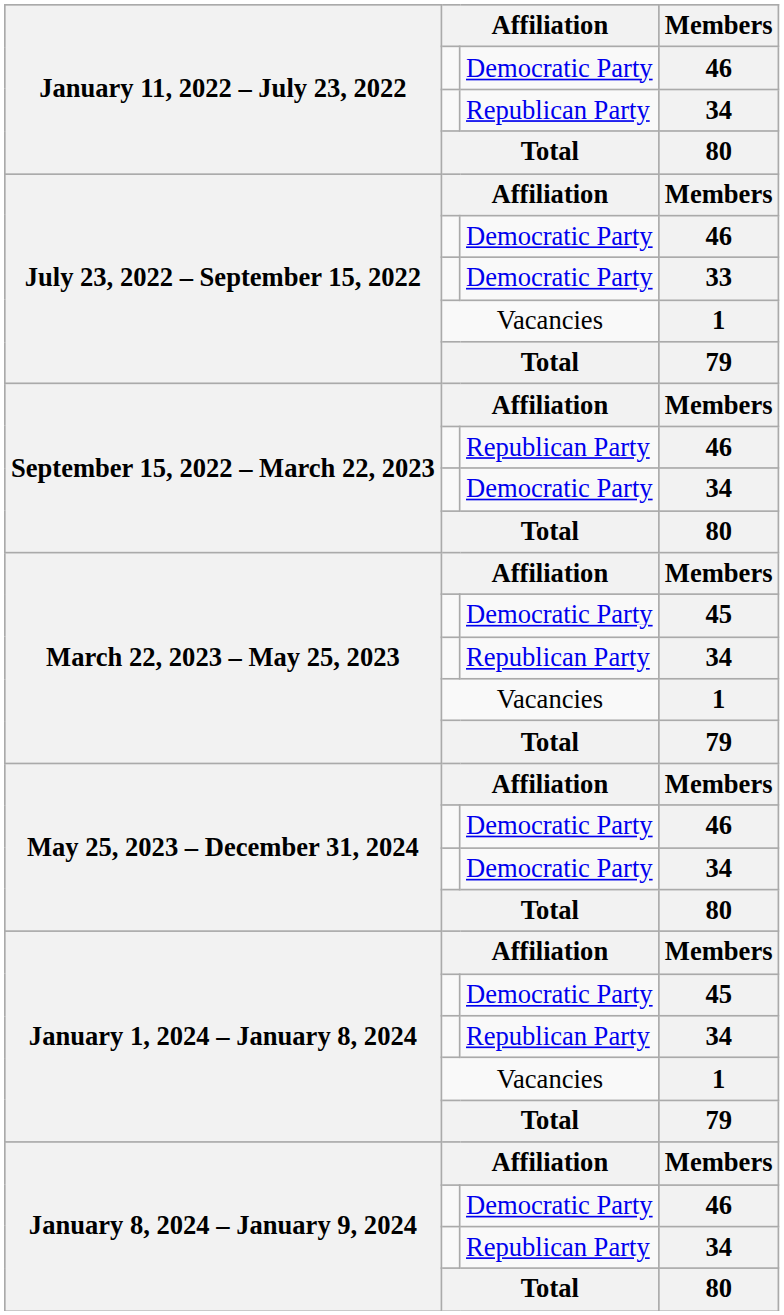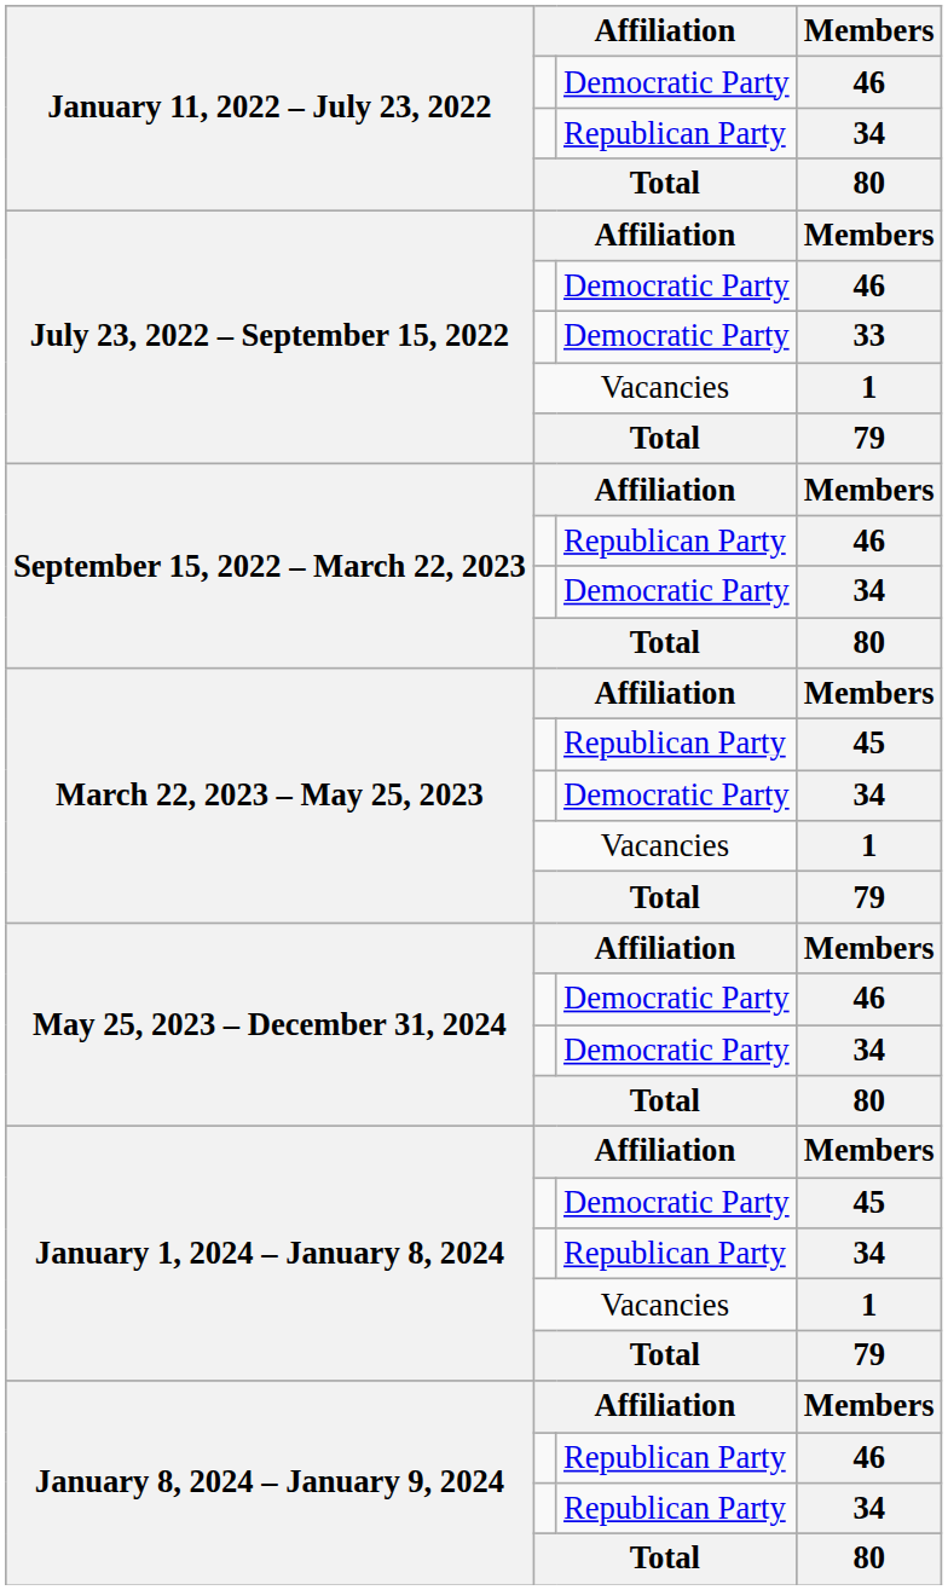March 22, 2023 – May 25, 2023 / 45 | column 3: Democratic Party -> Republican Party
March 22, 2023 – May 25, 2023 / 34 | column 3: Republican Party -> Democratic Party
January 8, 2024 – January 9, 2024 / 46 | column 3: Democratic Party -> Republican Party
